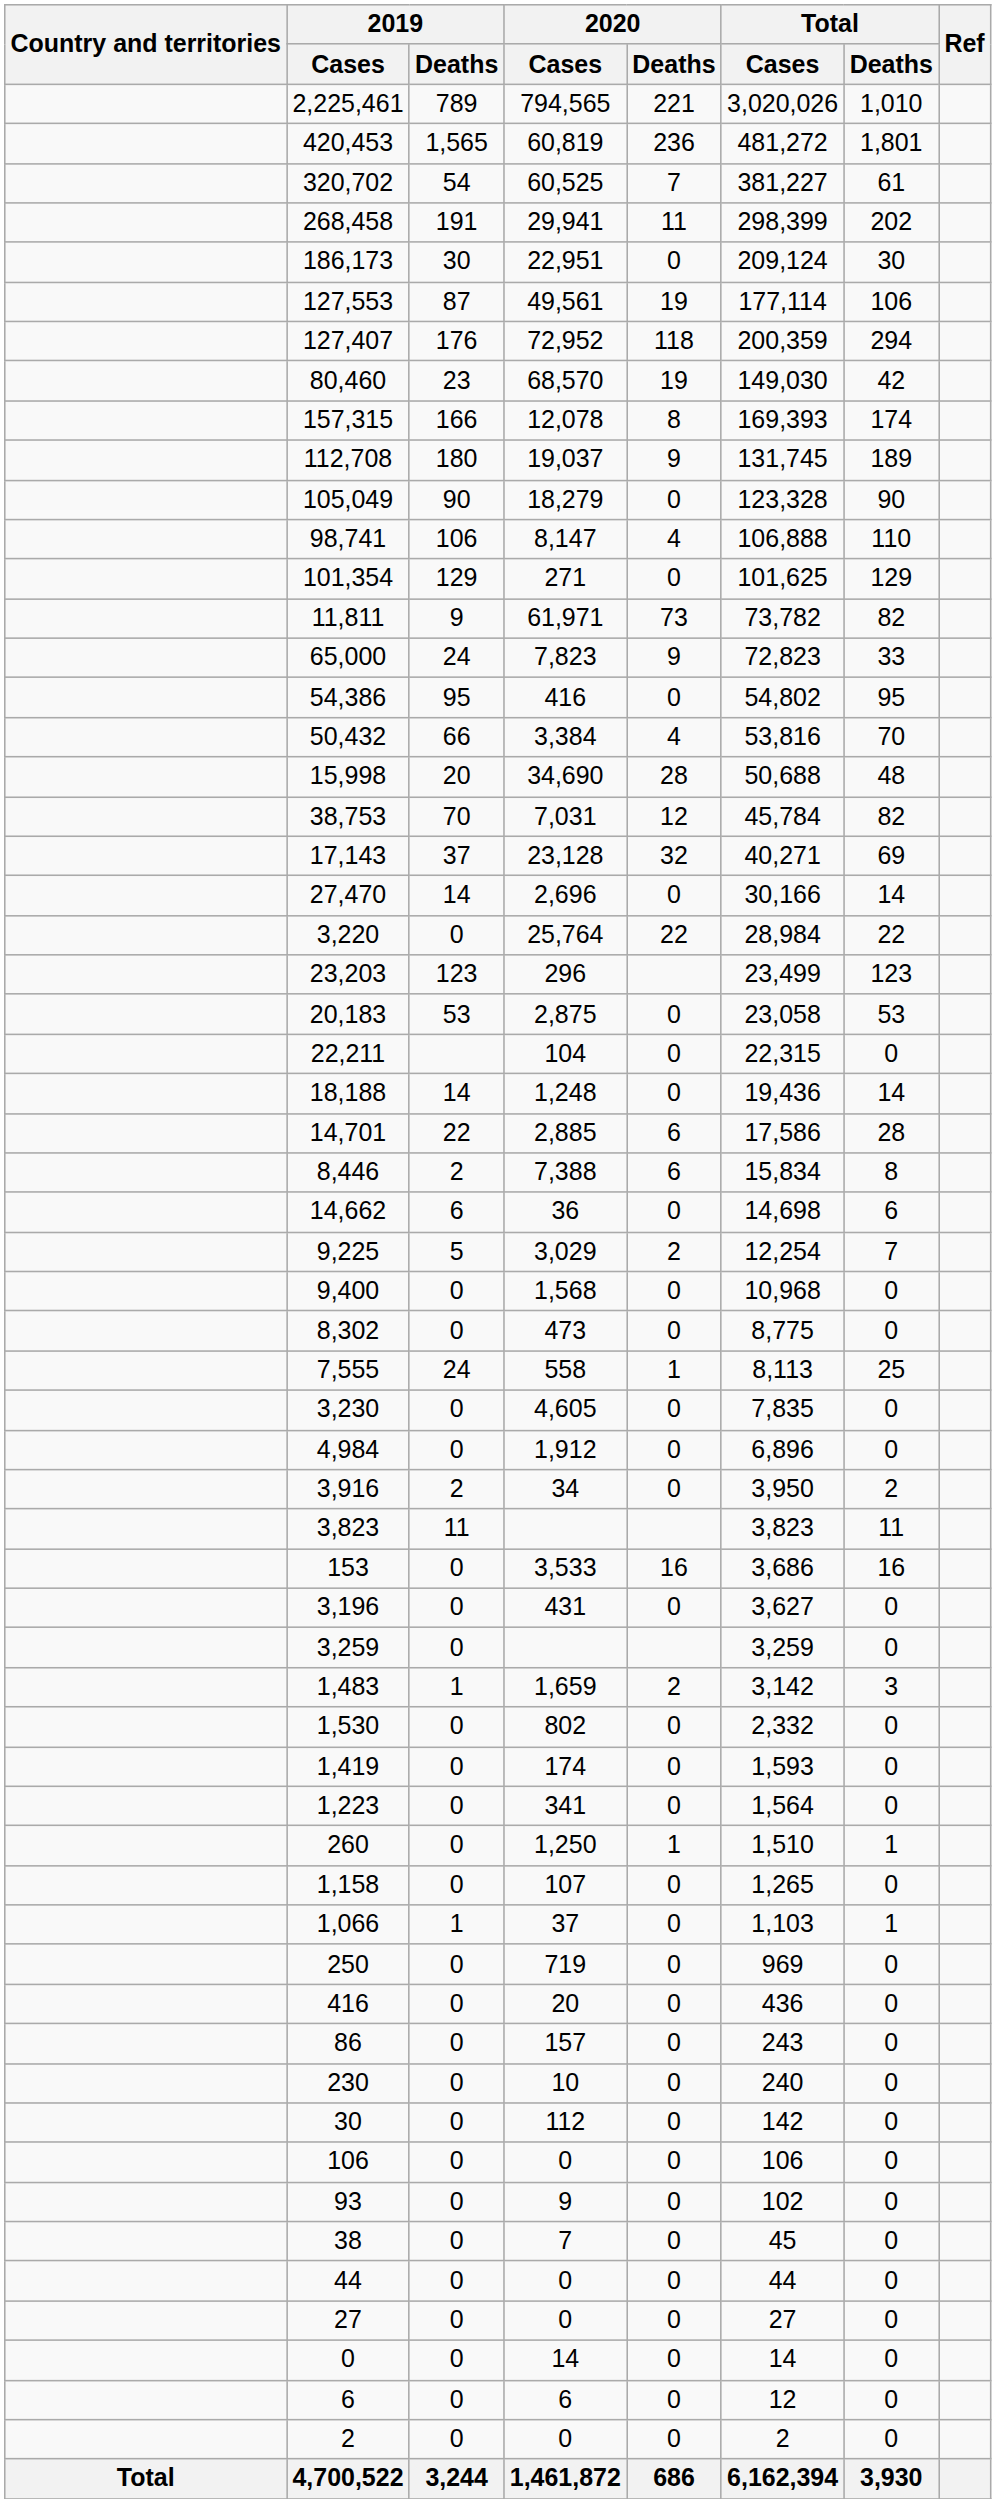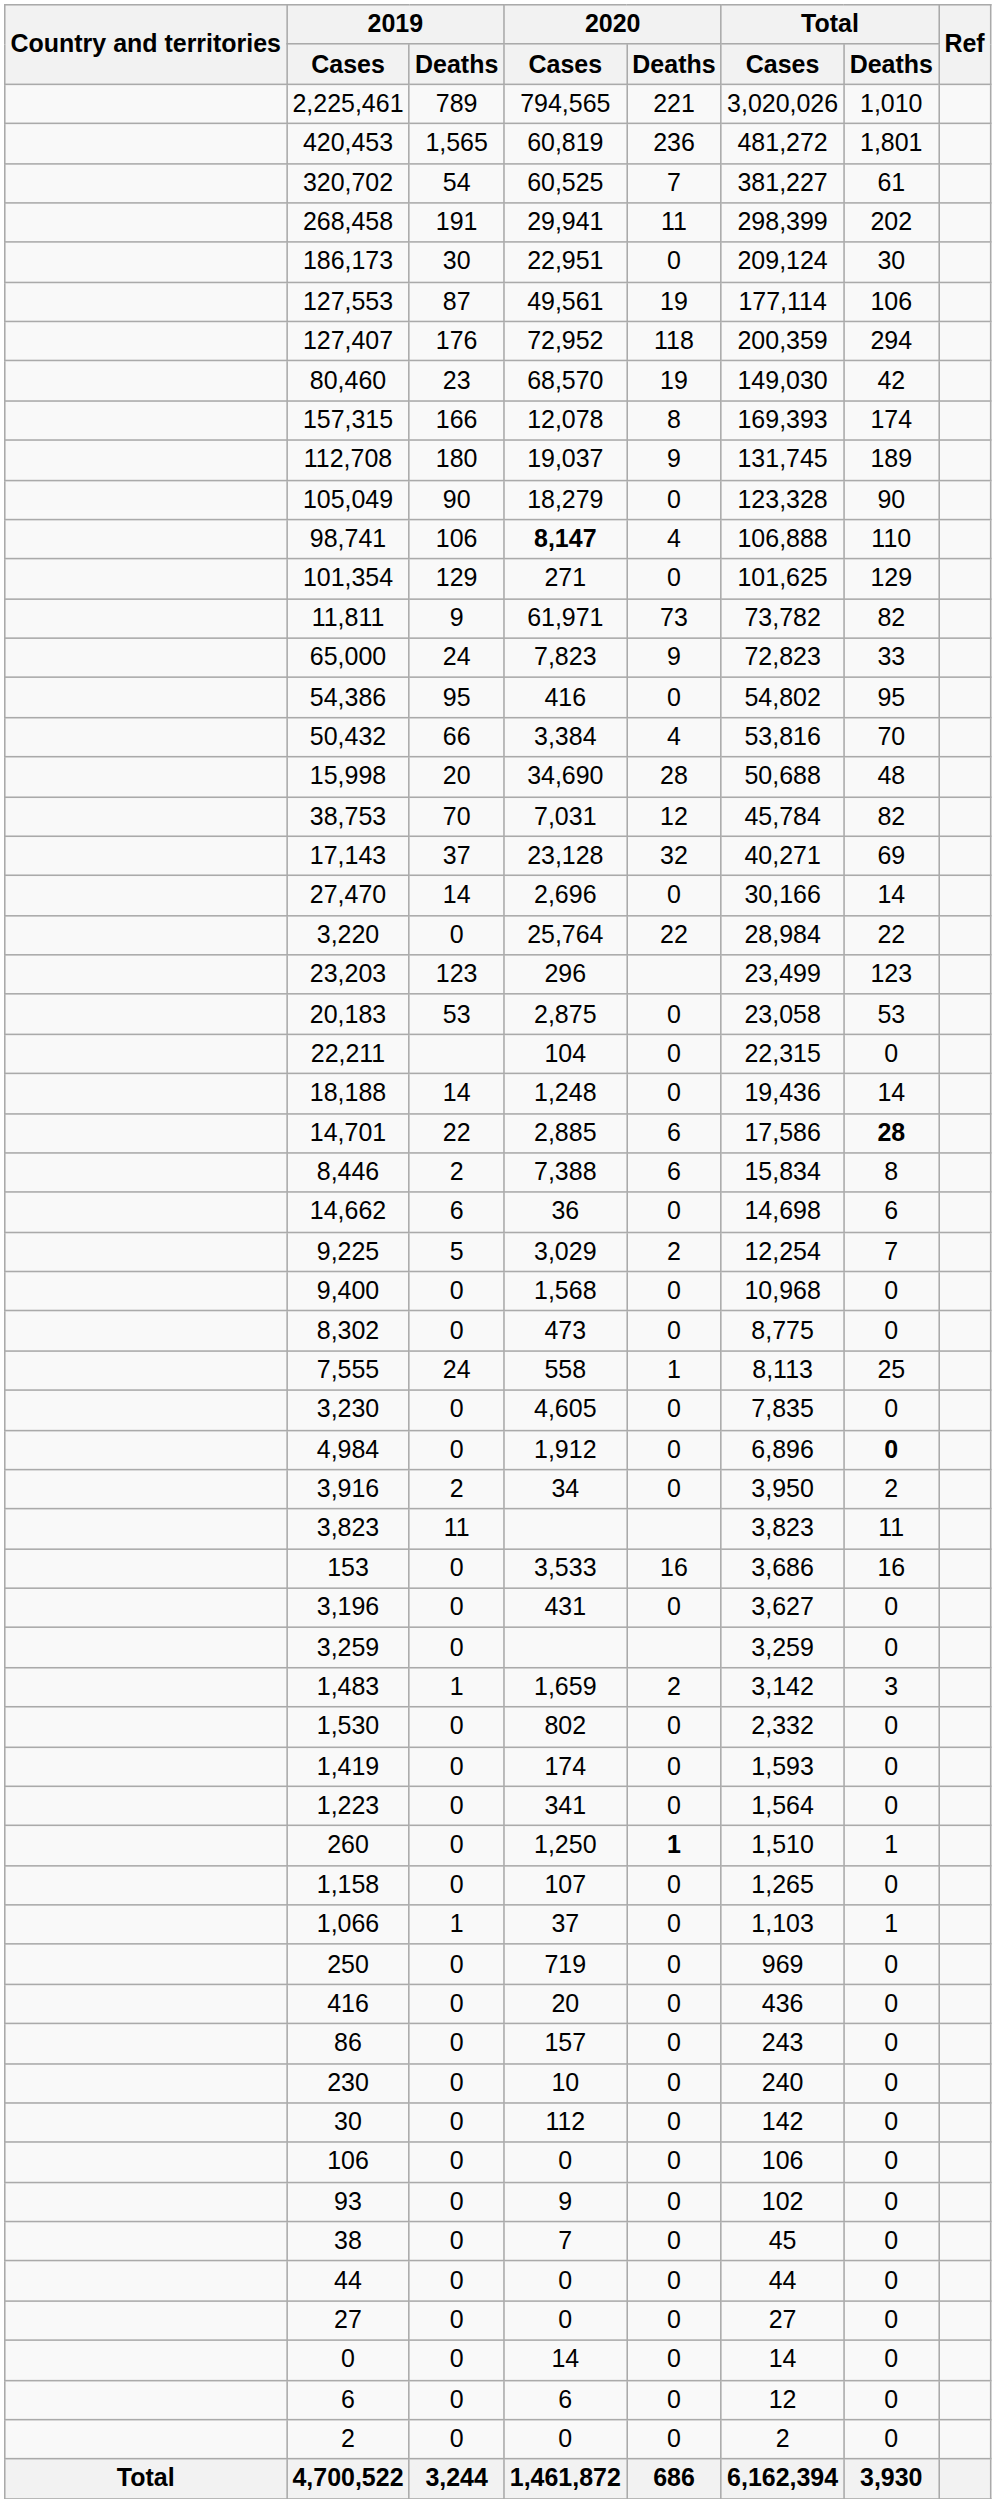98,741 | 2020 / Cases: normal -> bold
14,701 | Total / Deaths: normal -> bold
4,984 | Total / Deaths: normal -> bold
260 | 2020 / Deaths: normal -> bold
